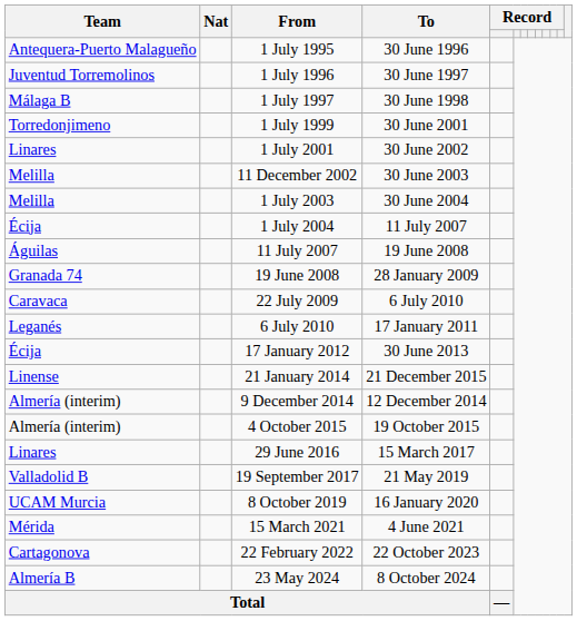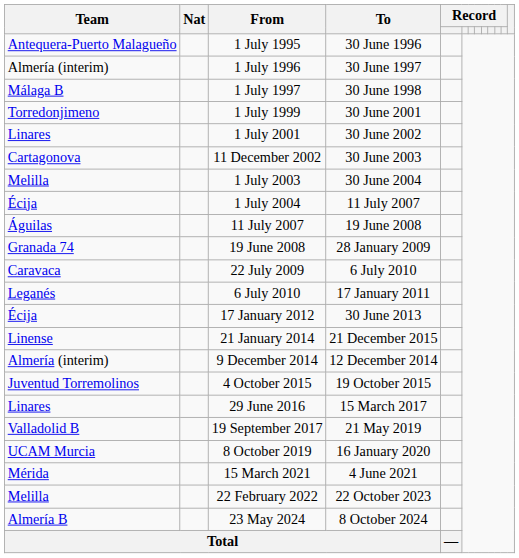1 July 1996 | Team: Juventud Torremolinos -> Almería (interim)
11 December 2002 | Team: Melilla -> Cartagonova
4 October 2015 | Team: Almería (interim) -> Juventud Torremolinos
22 February 2022 | Team: Cartagonova -> Melilla
